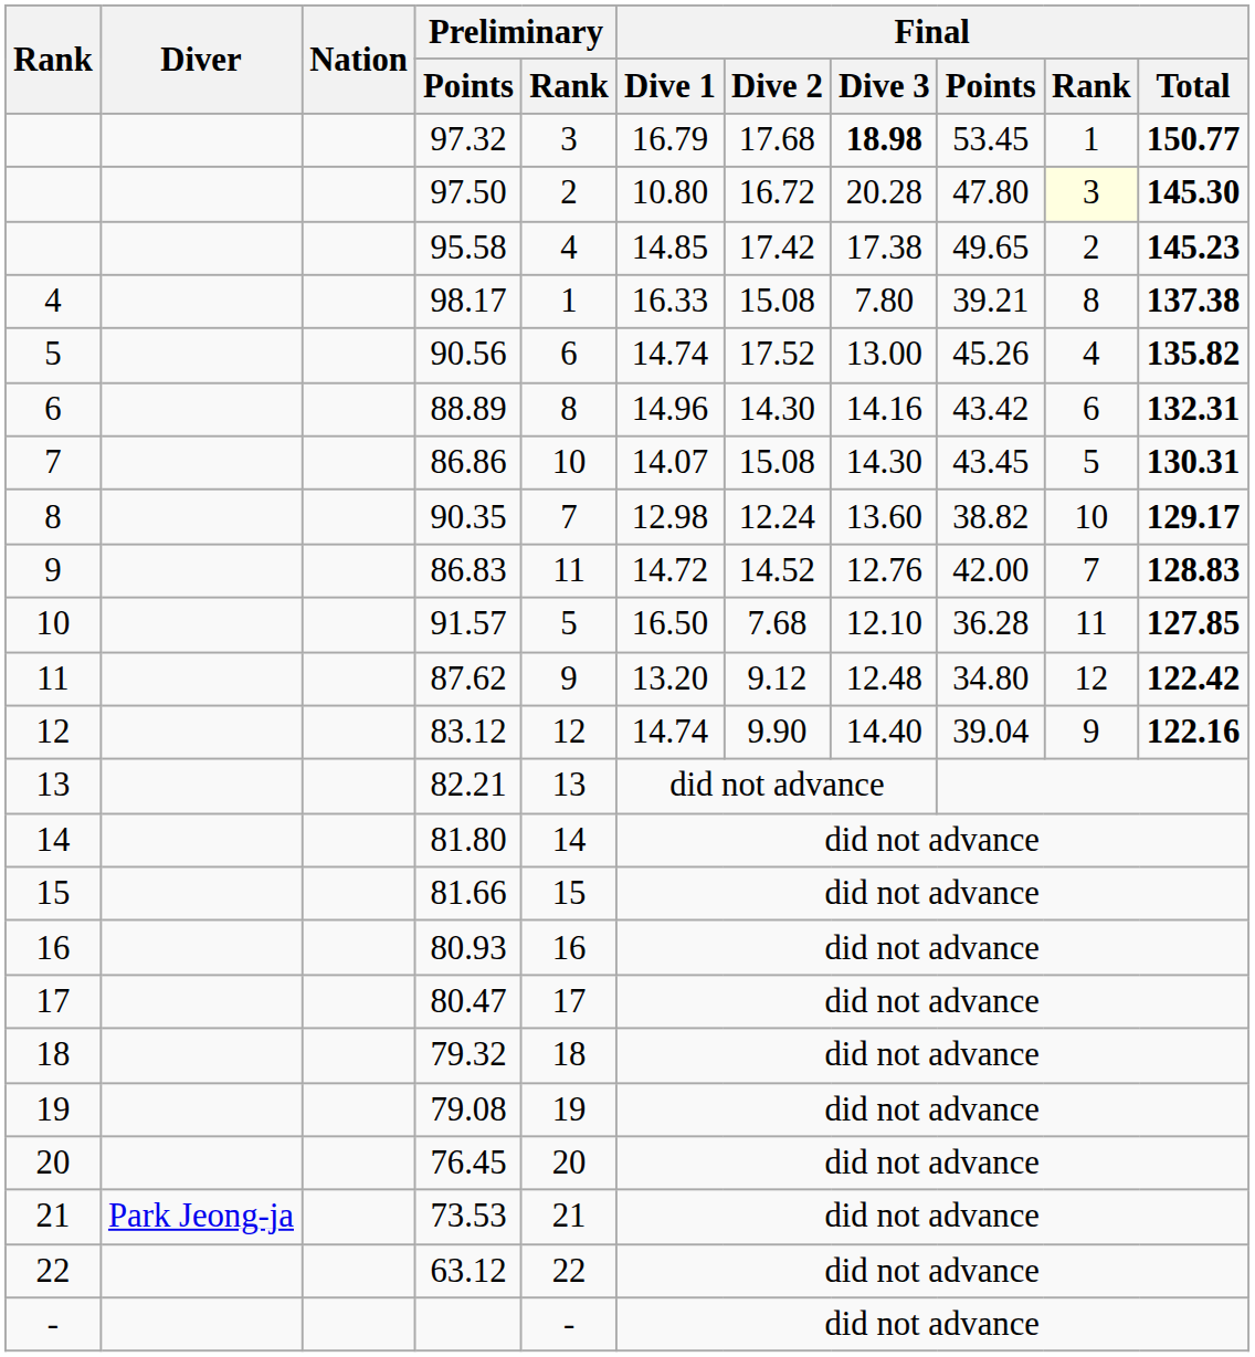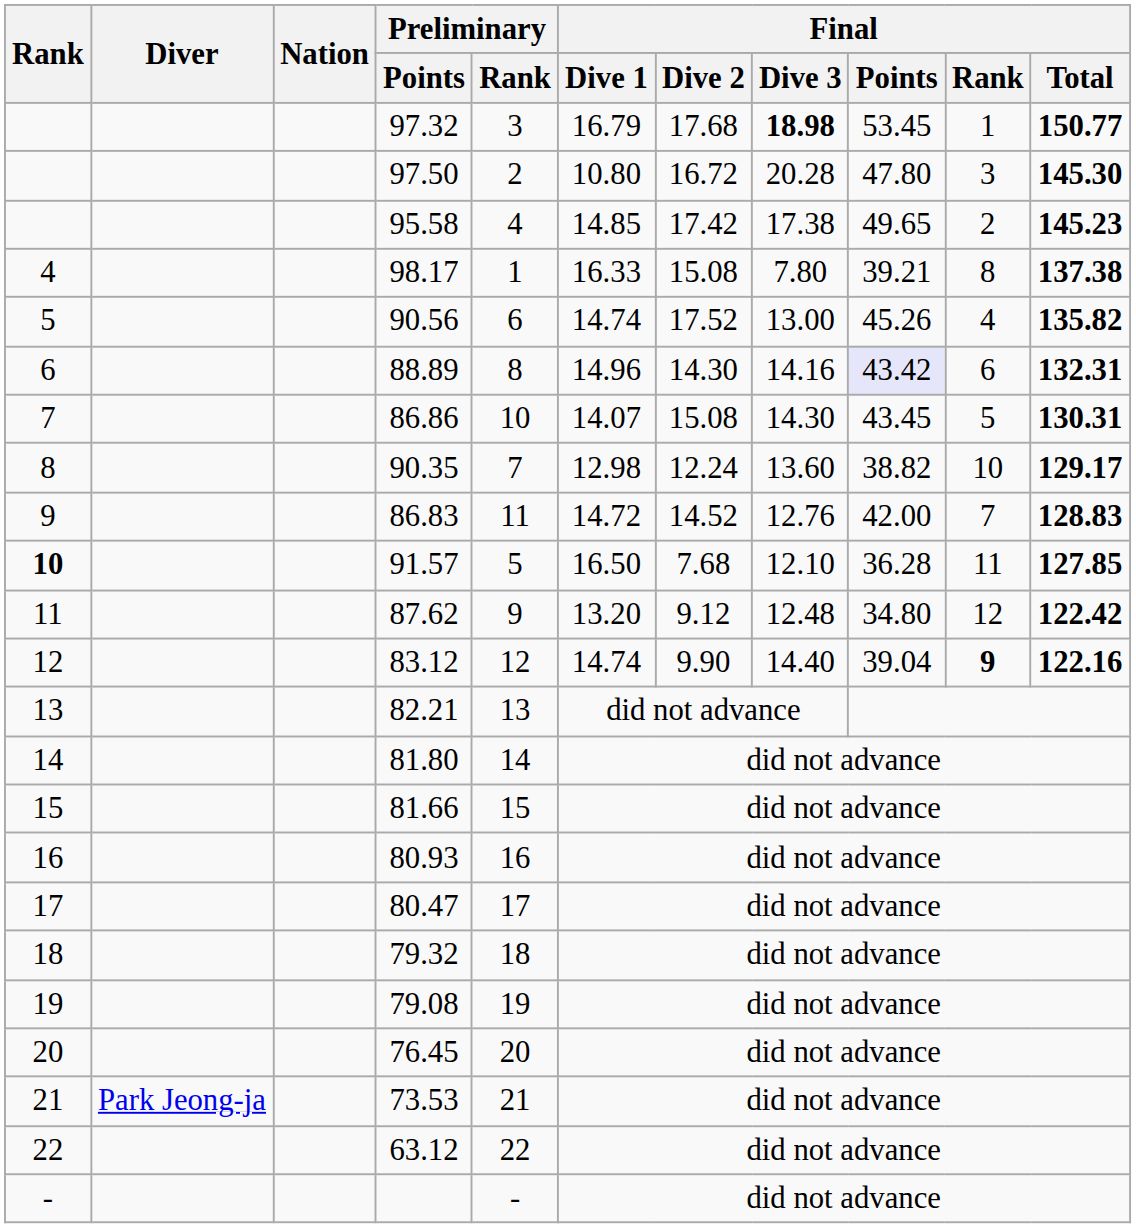97.50 | Final / Rank: lightyellow background -> no background
88.89 | Final / Points: no background -> lavender background
91.57 | Rank: normal -> bold
83.12 | Final / Rank: normal -> bold
